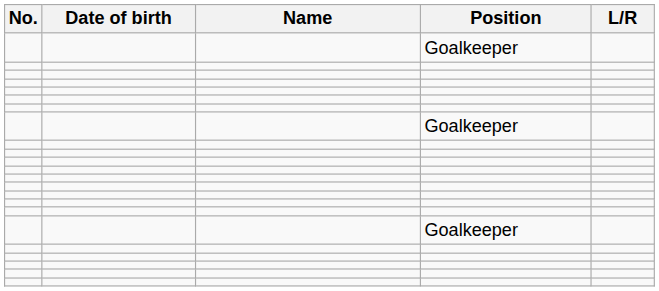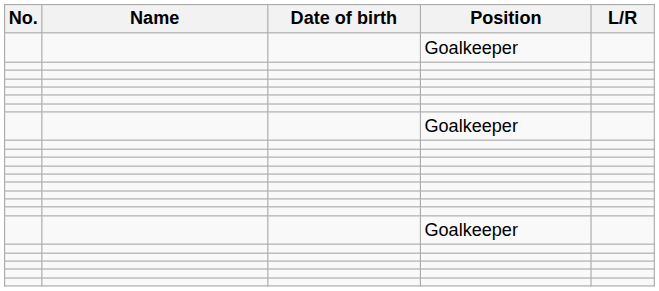columns swapped: Name <-> Date of birth
